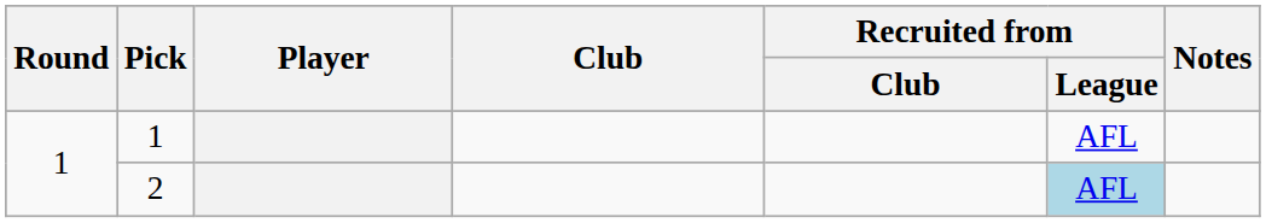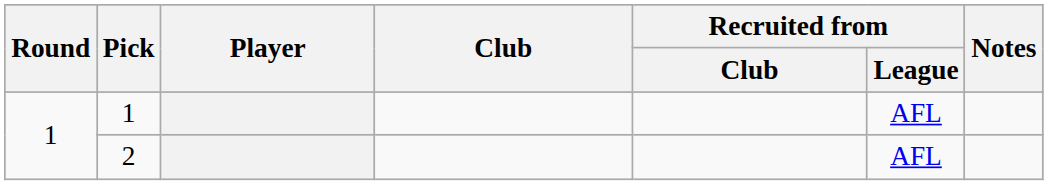2 | Recruited from / League: lightblue background -> no background
